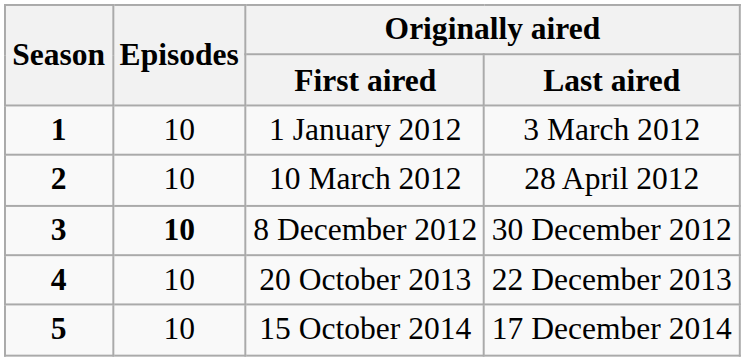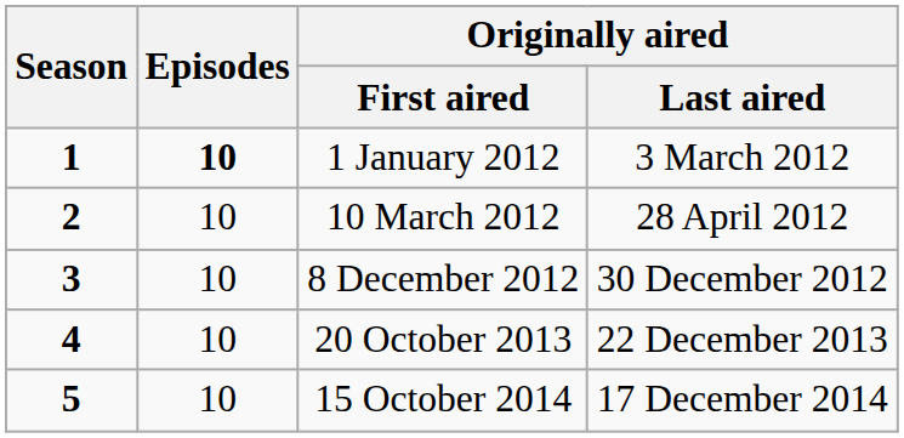1 January 2012 | Episodes: normal -> bold
8 December 2012 | Episodes: bold -> normal
